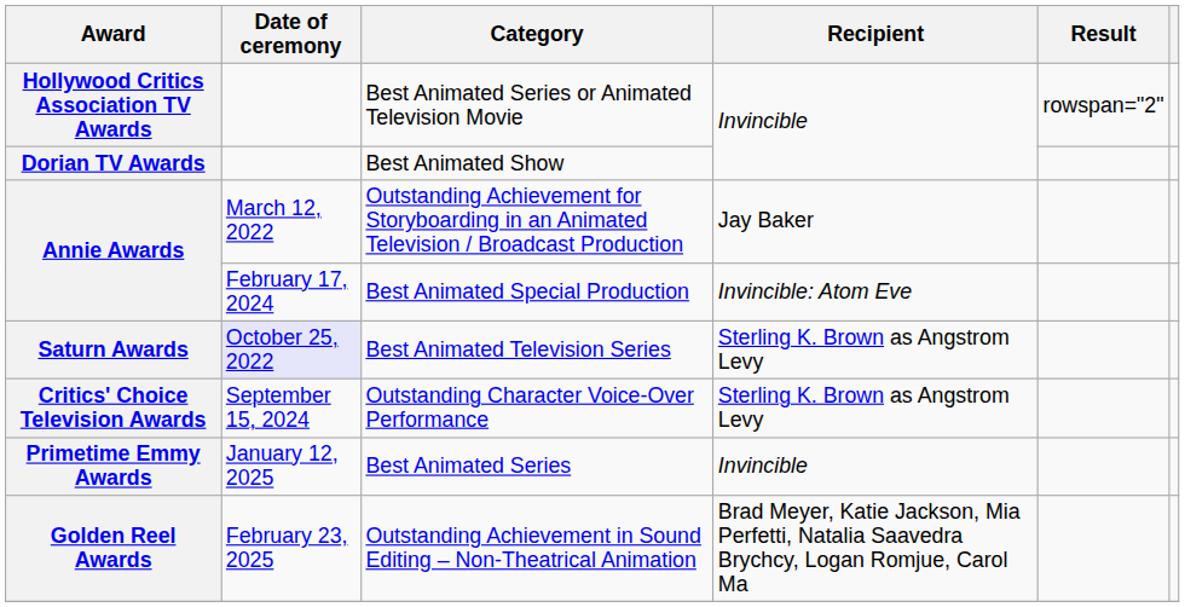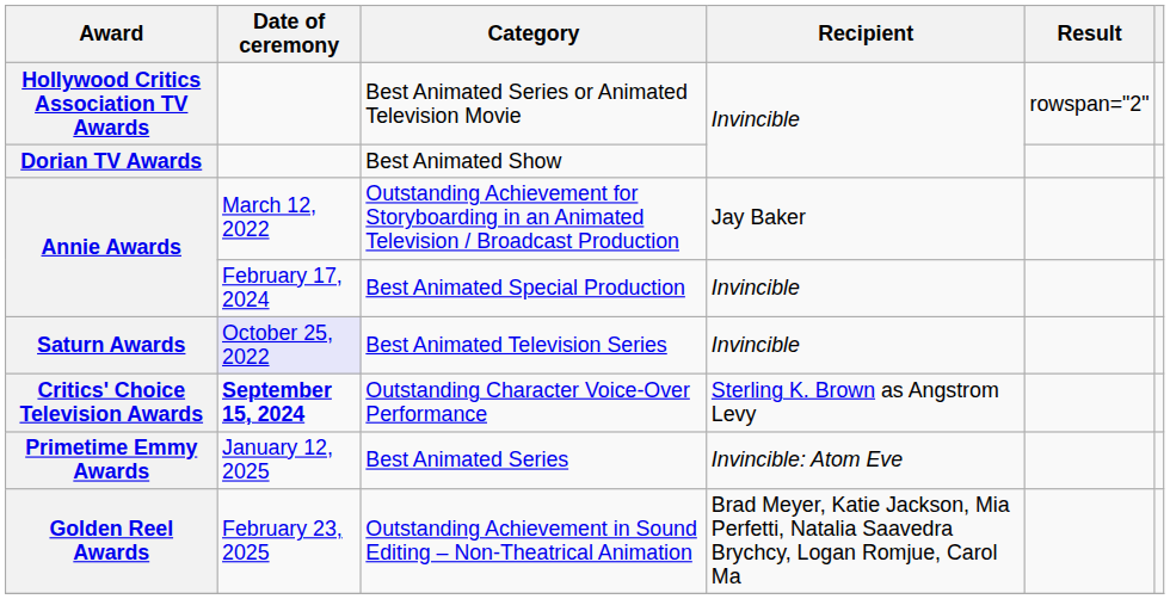Best Animated Special Production | Recipient: Invincible: Atom Eve -> Invincible
Best Animated Television Series | Recipient: Sterling K. Brown as Angstrom Levy -> Invincible
Outstanding Character Voice-Over Performance | Date of ceremony: normal -> bold
Best Animated Series | Recipient: Invincible -> Invincible: Atom Eve
